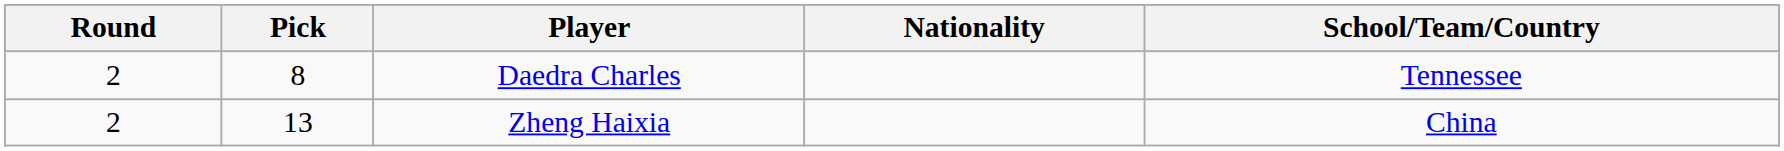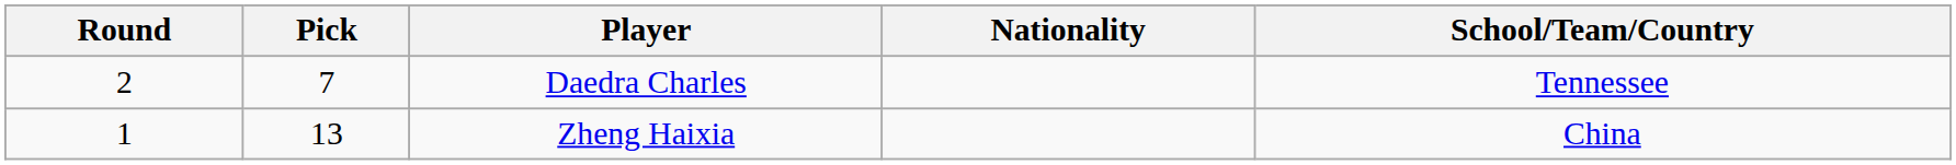Daedra Charles | Pick: 8 -> 7
Zheng Haixia | Round: 2 -> 1
